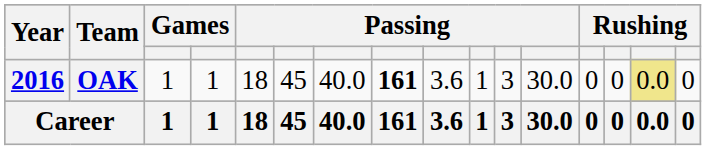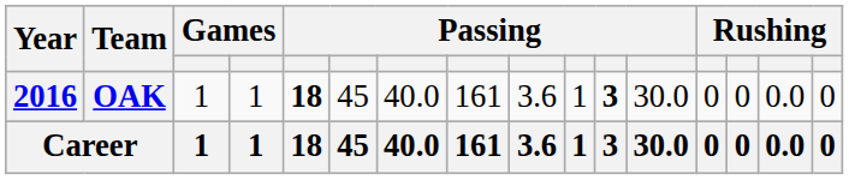OAK | column 5: normal -> bold
OAK | column 8: bold -> normal
OAK | column 11: normal -> bold
OAK | column 15: khaki background -> no background
